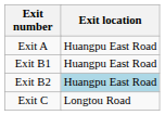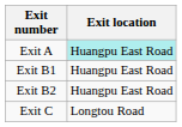Exit A | Exit location: no background -> paleturquoise background
Exit B2 | Exit location: lightblue background -> no background
